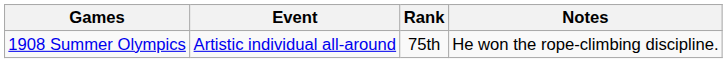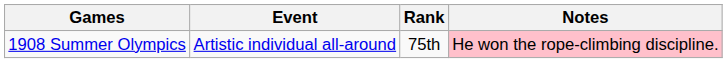row 2 | Notes: no background -> pink background
